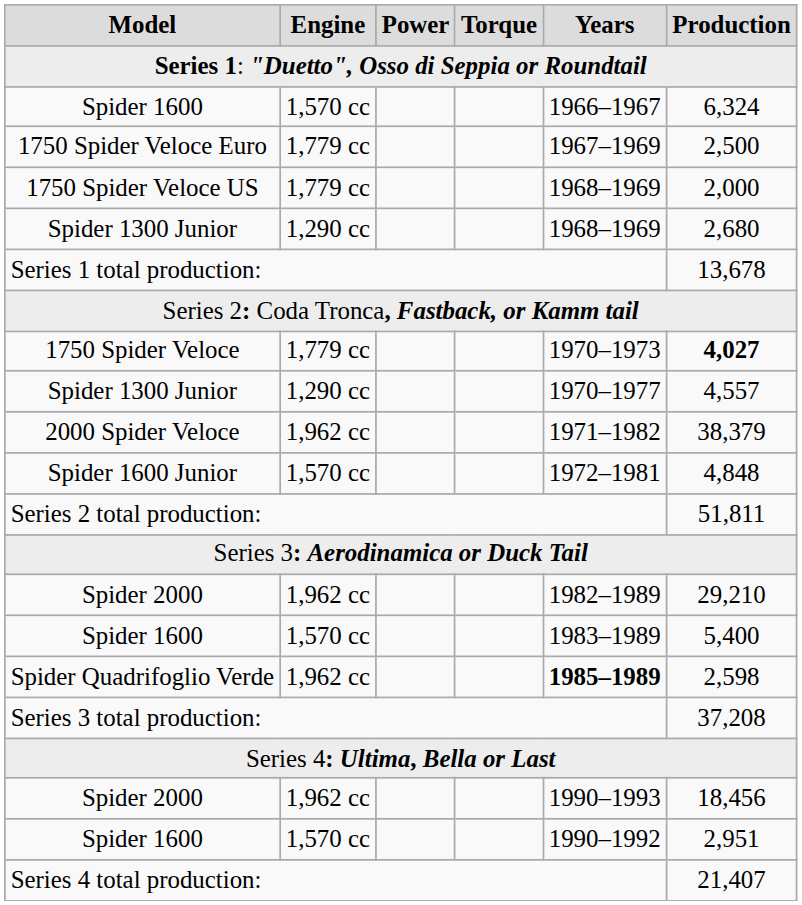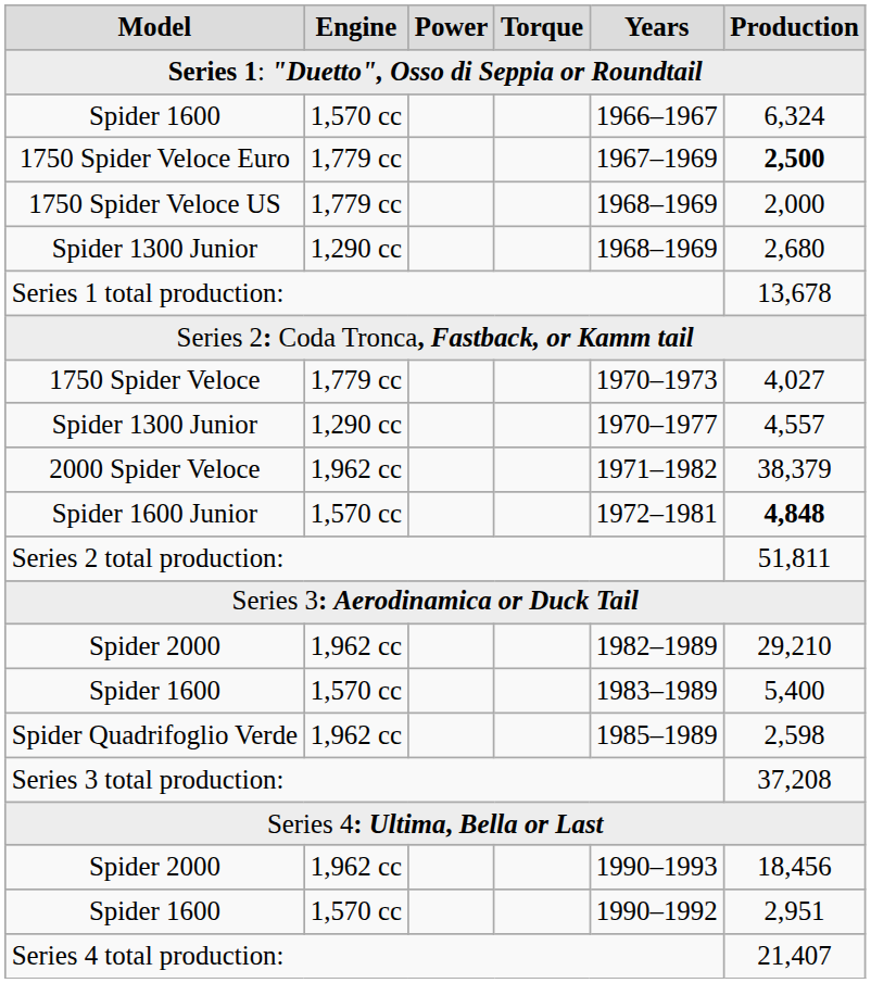1750 Spider Veloce Euro | Production: normal -> bold
1750 Spider Veloce | Production: bold -> normal
Spider 1600 Junior | Production: normal -> bold
Spider Quadrifoglio Verde | Years: bold -> normal
